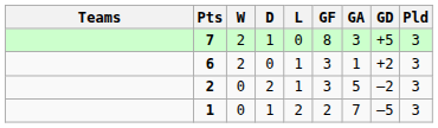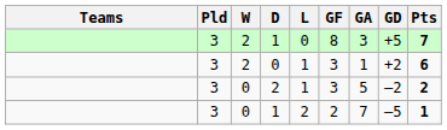columns swapped: Pld <-> Pts
